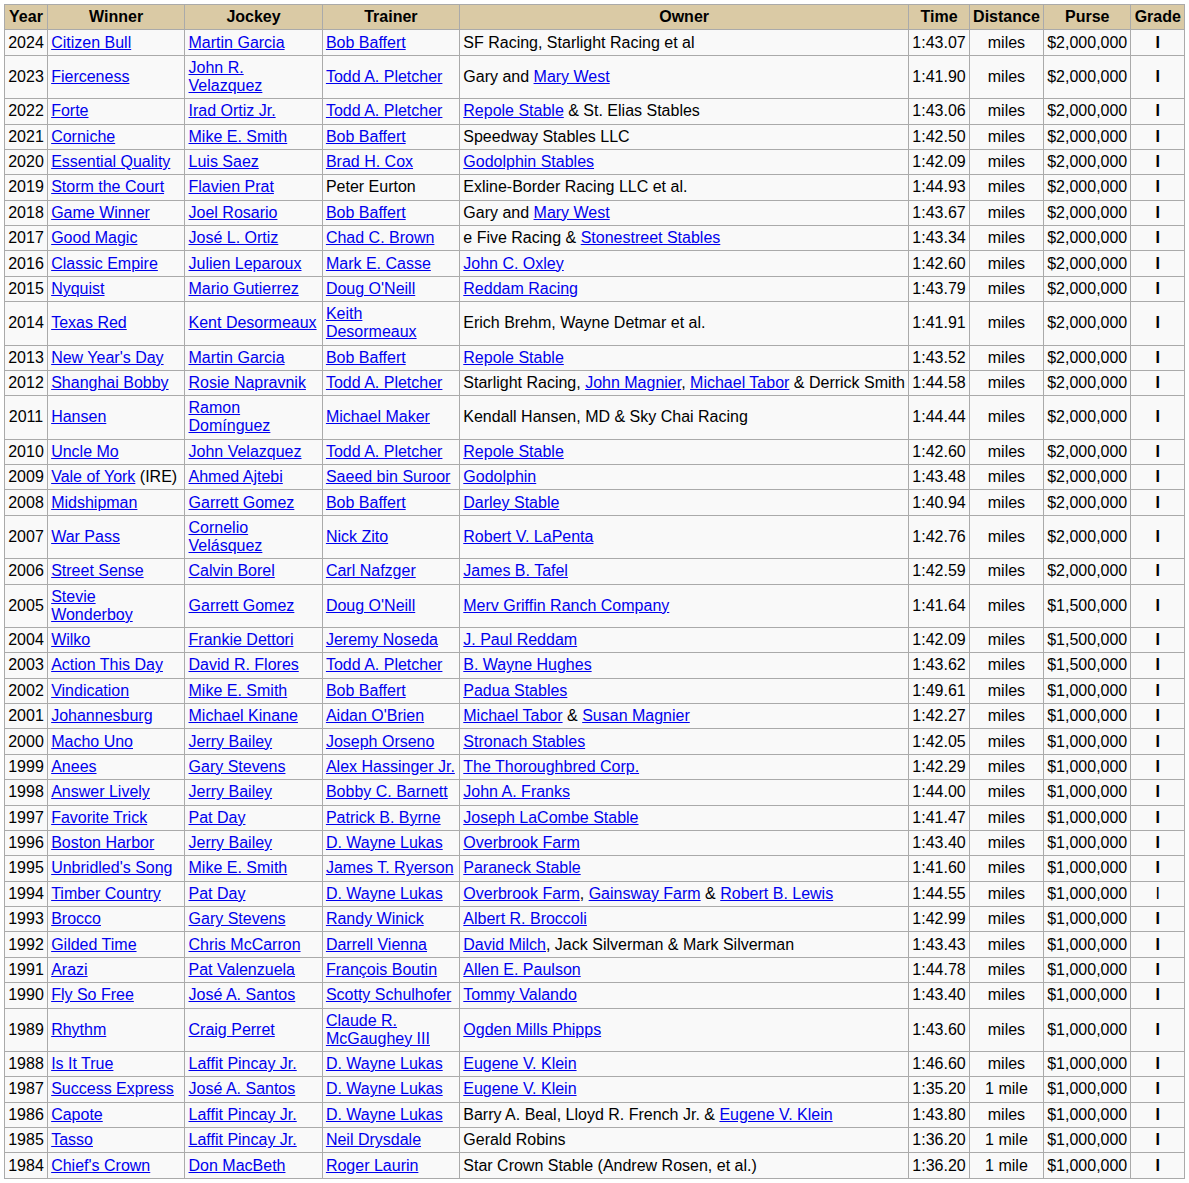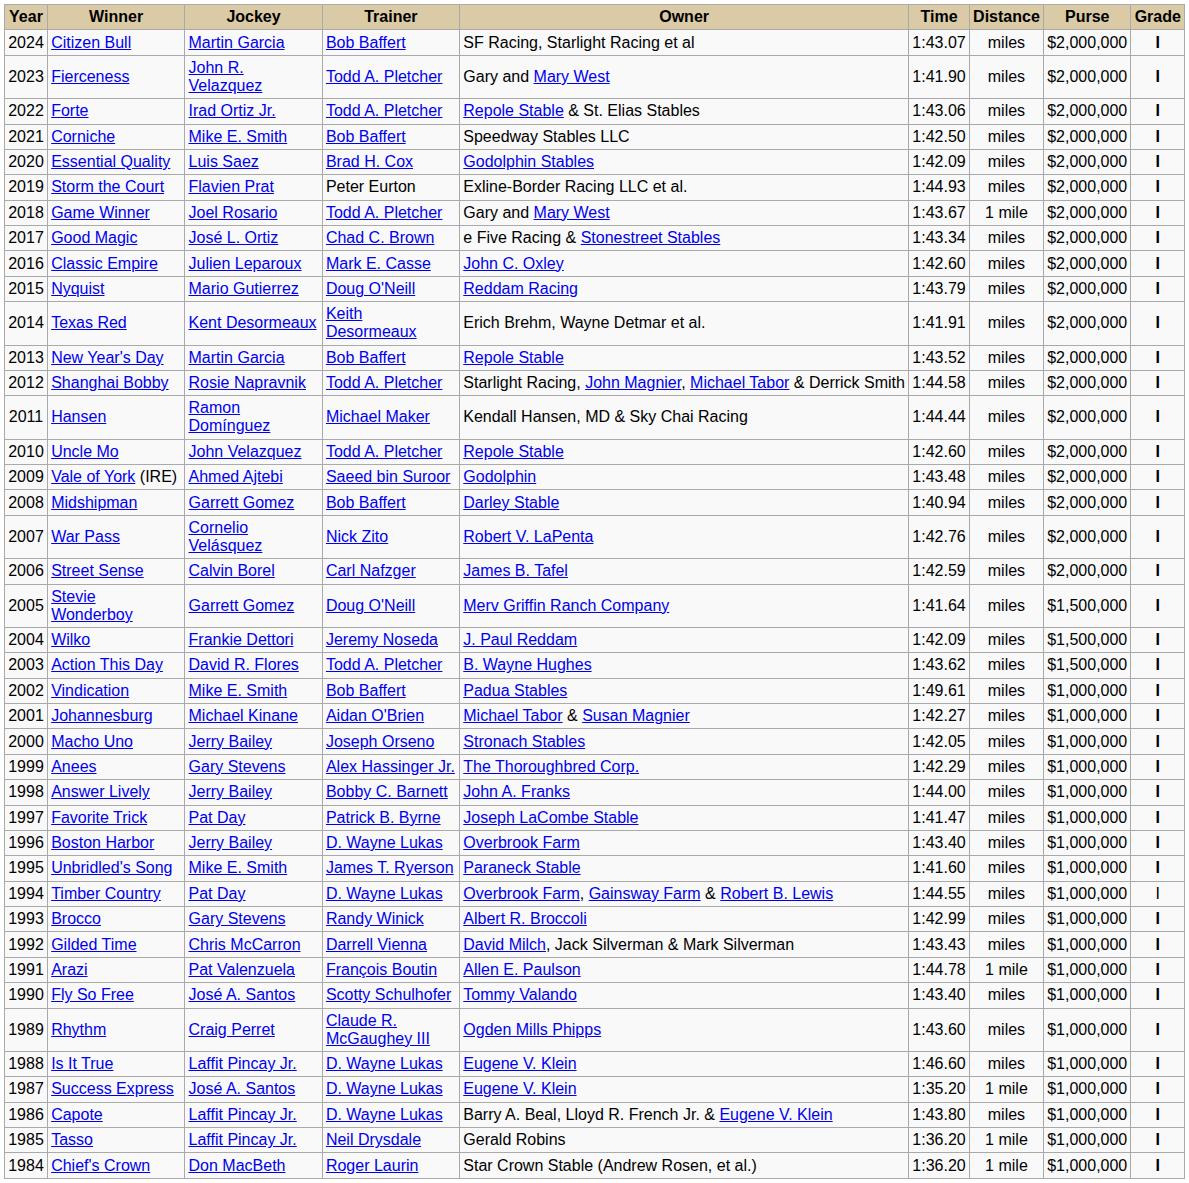Game Winner | Trainer: Bob Baffert -> Todd A. Pletcher
Game Winner | Distance: miles -> 1 mile
Arazi | Distance: miles -> 1 mile
